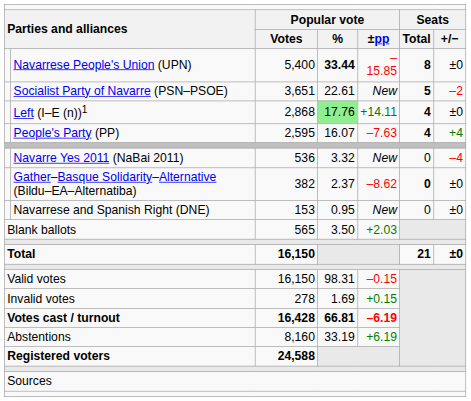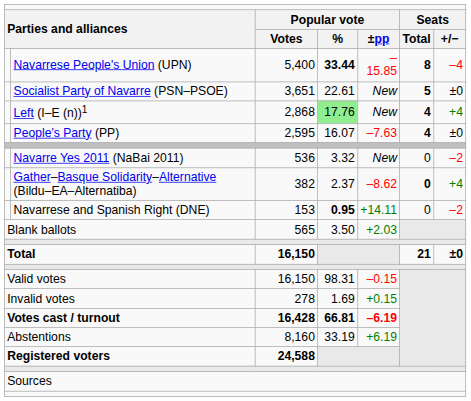Navarrese People's Union (UPN) | column 7: ±0 -> –4
Socialist Party of Navarre (PSN–PSOE) | column 7: –2 -> ±0
Left (I–E (n))1 | column 5: +14.11 -> New
Left (I–E (n))1 | column 7: ±0 -> +4
People's Party (PP) | column 7: +4 -> ±0
Navarre Yes 2011 (NaBai 2011) | column 7: –4 -> –2
Gather–Basque Solidarity–Alternative (Bildu–EA–Alternatiba) | column 7: ±0 -> +4
Navarrese and Spanish Right (DNE) | column 4: normal -> bold
Navarrese and Spanish Right (DNE) | column 5: New -> +14.11
Navarrese and Spanish Right (DNE) | column 7: ±0 -> –2
